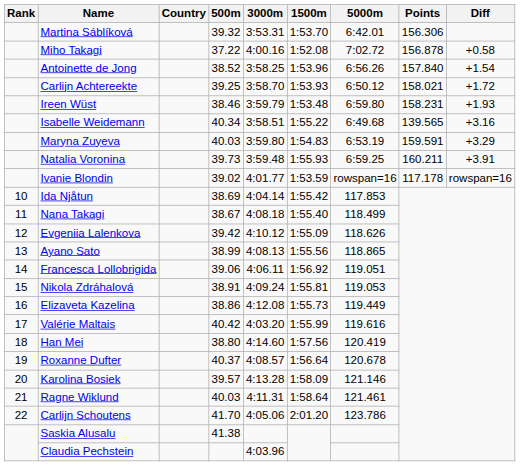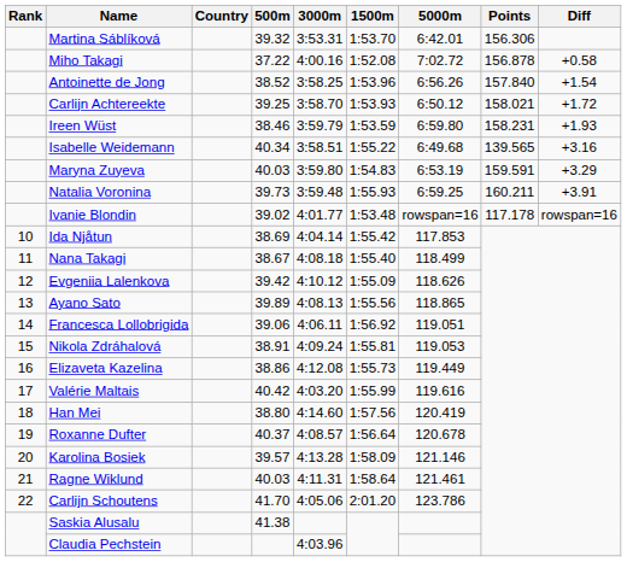Ireen Wüst | 1500m: 1:53.48 -> 1:53.59
Ivanie Blondin | 1500m: 1:53.59 -> 1:53.48
Ayano Sato | 500m: 38.99 -> 39.89
